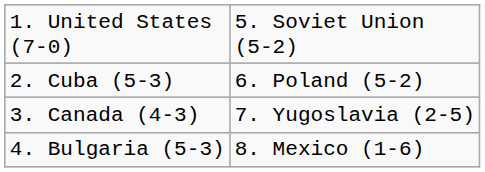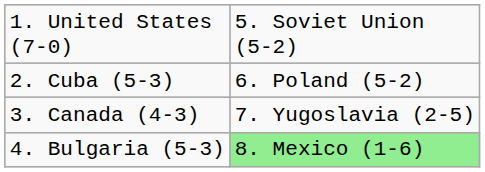4. Bulgaria (5-3) | column 2: no background -> lightgreen background
